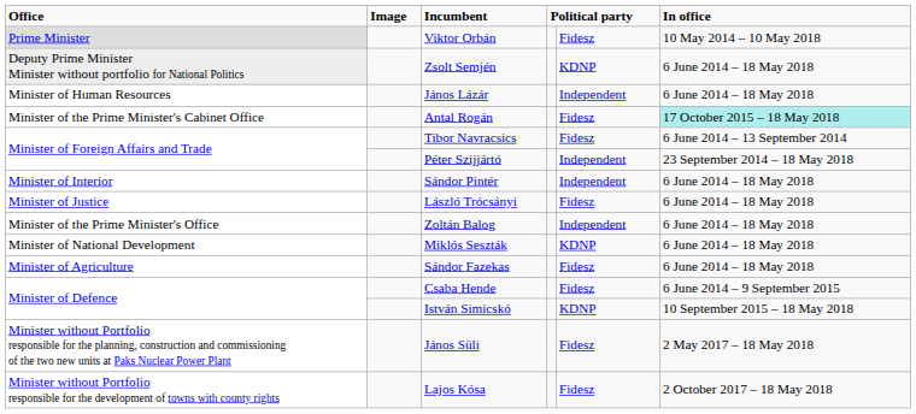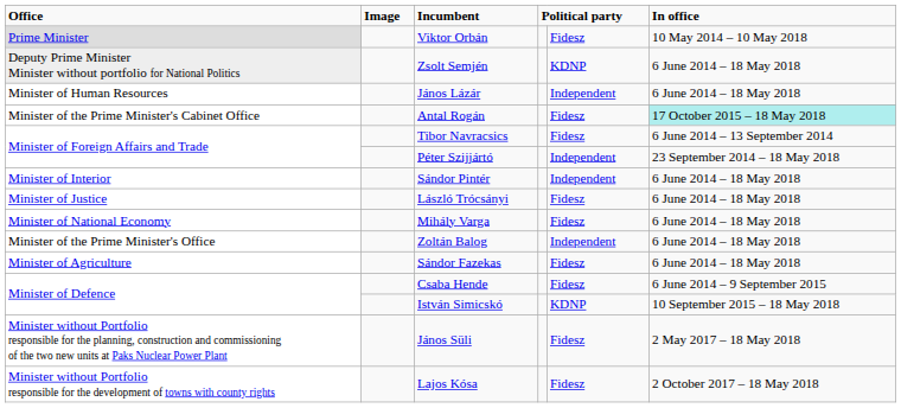+ row: Minister of National Economy | Mihály Varga | Fidesz | 6 June 2014 – 18 May 2018
- row: Minister of National Development | Miklós Seszták | KDNP | 6 June 2014 – 18 May 2018
